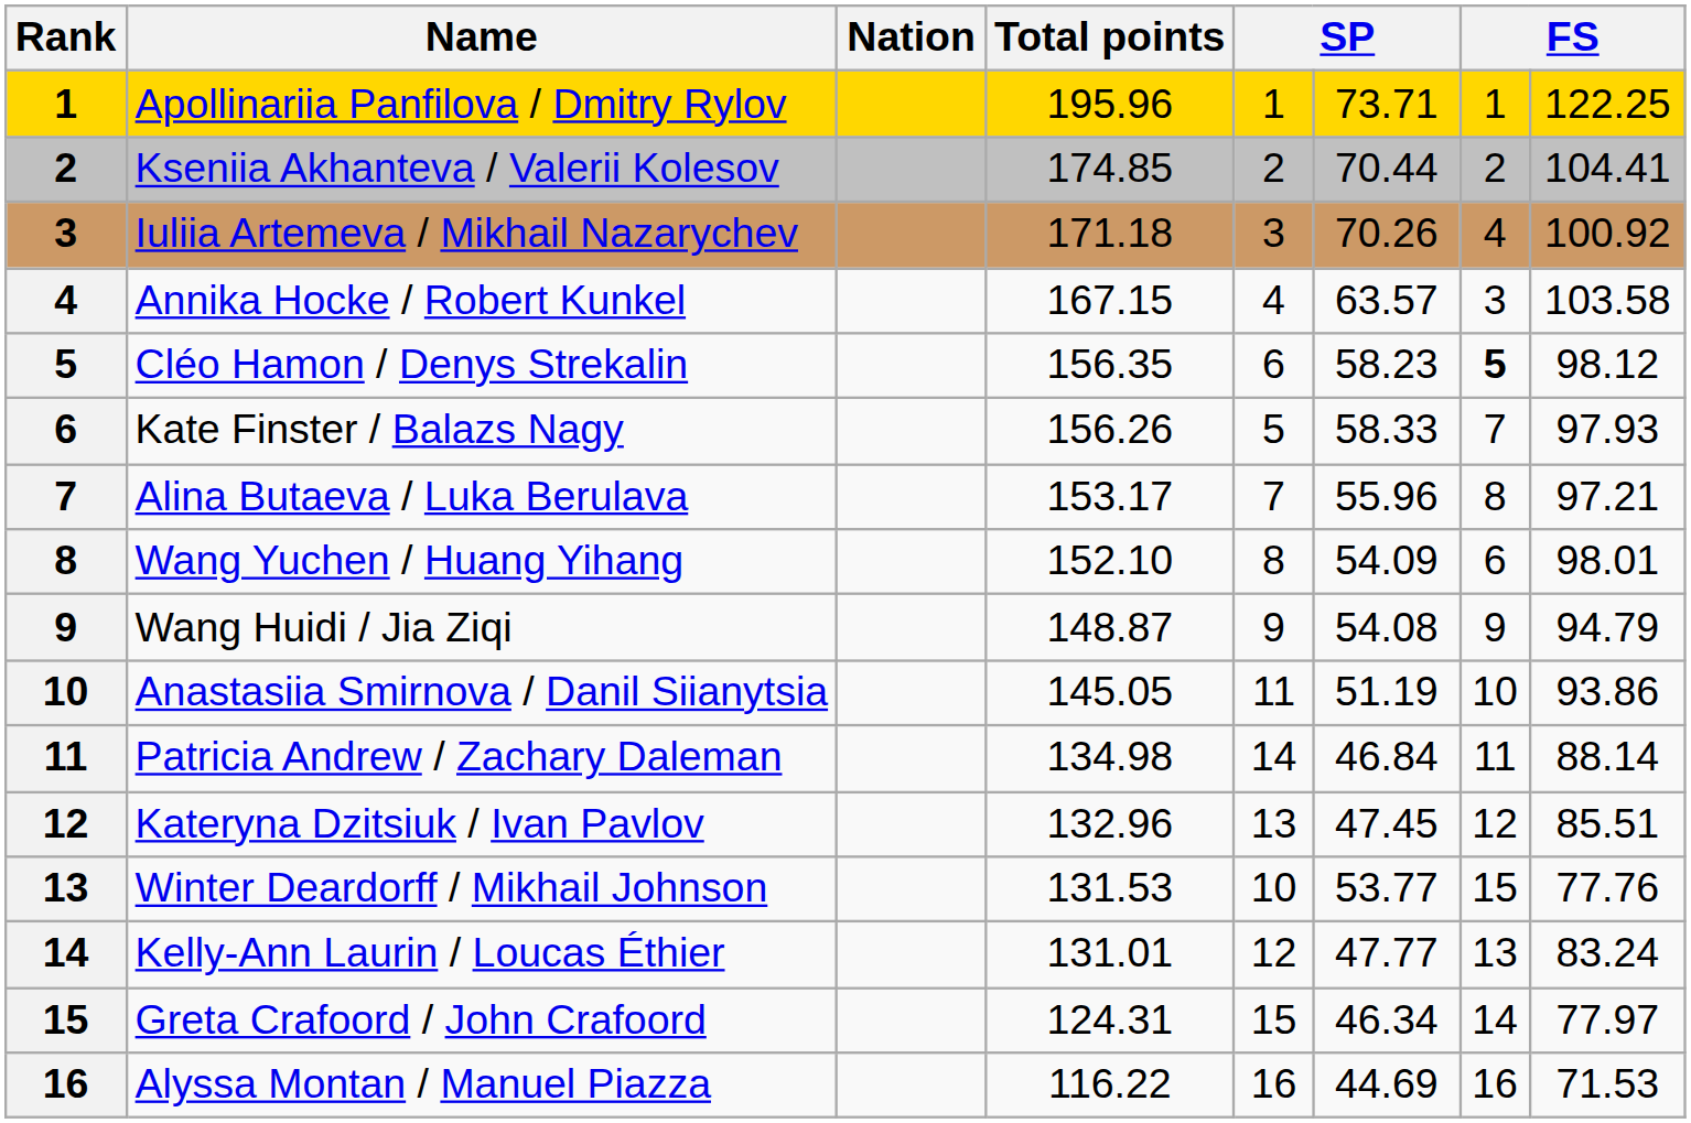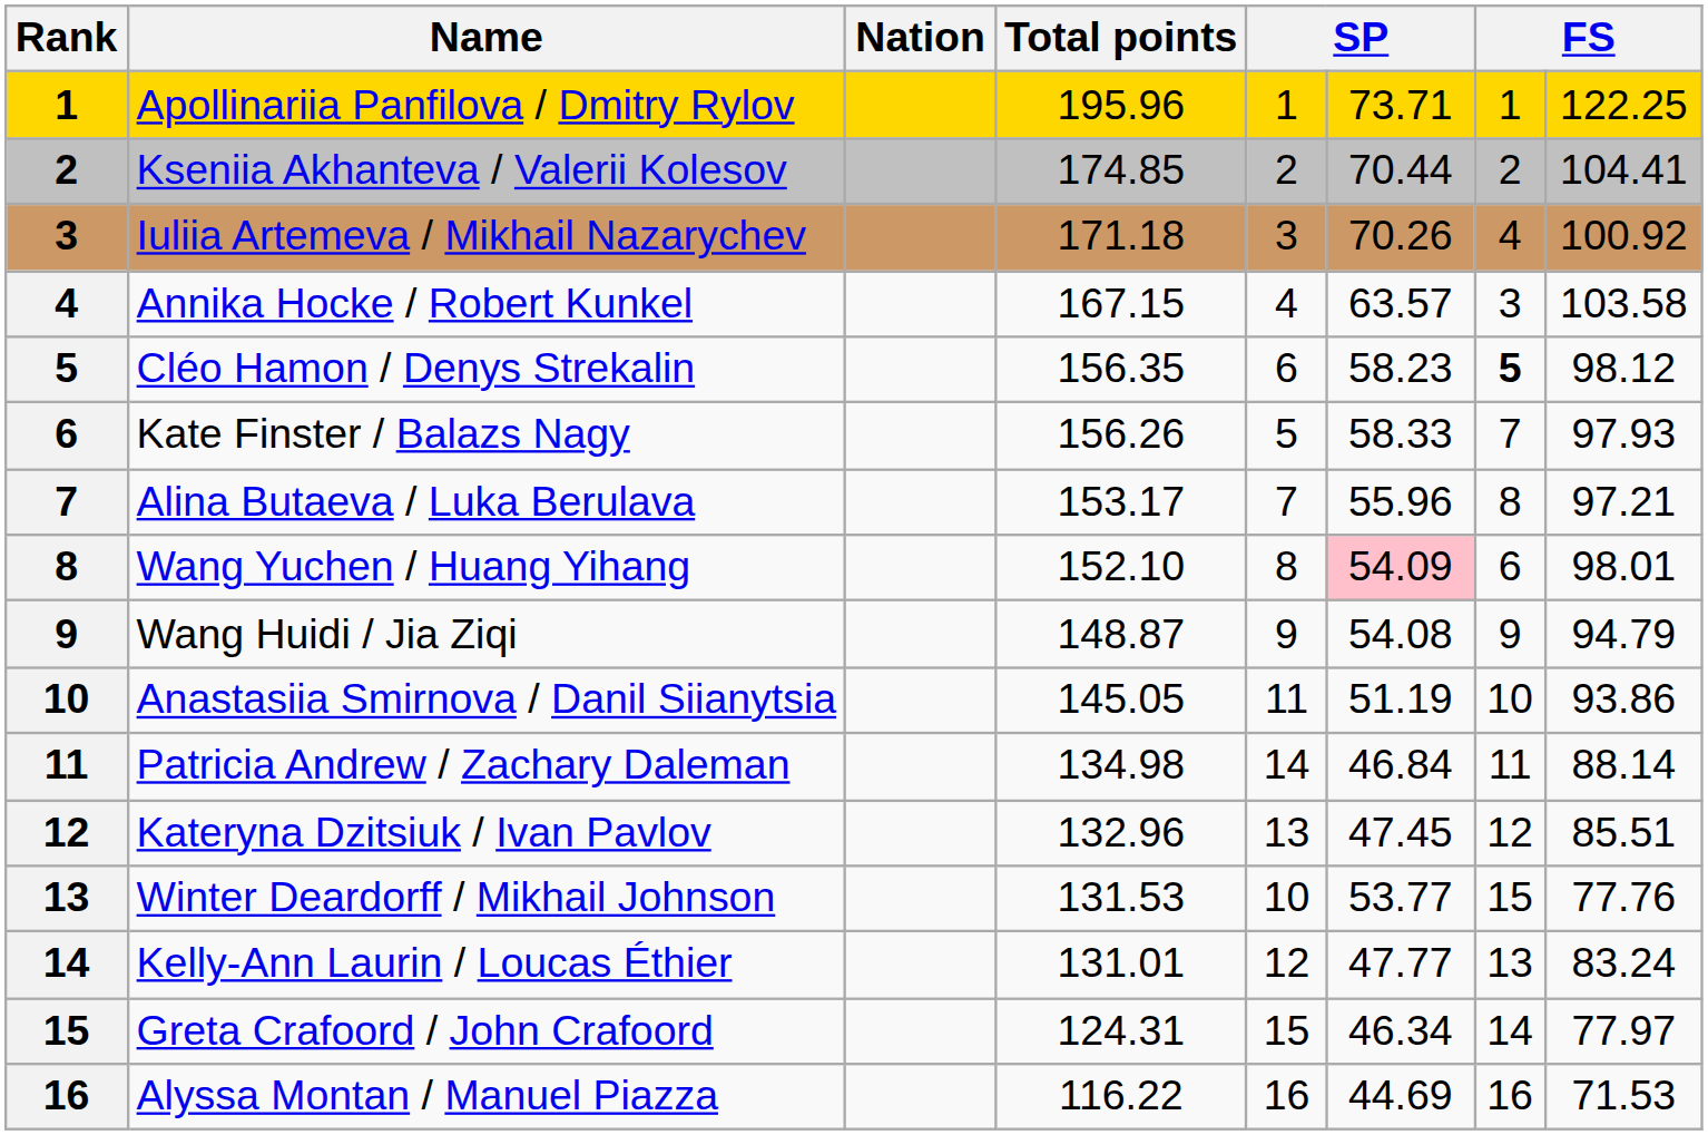Wang Yuchen / Huang Yihang | column 6: no background -> pink background
